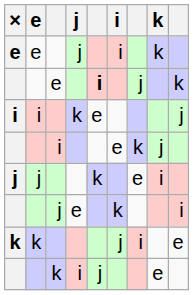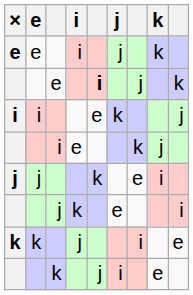columns swapped: i <-> j
